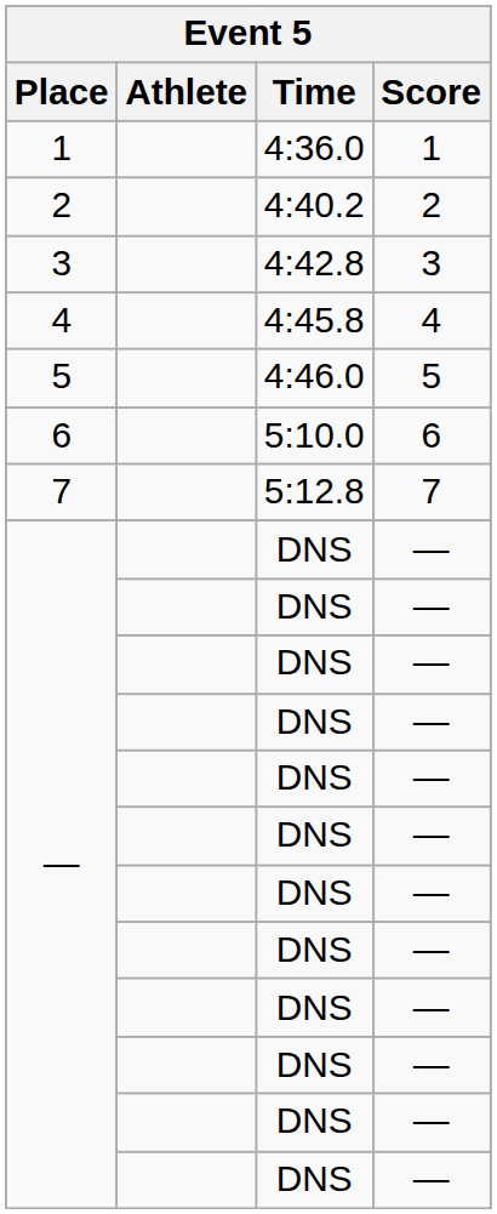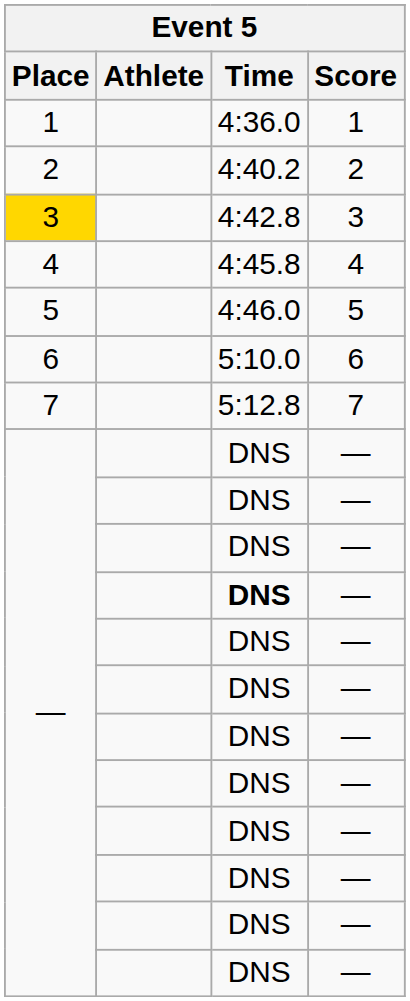row 5 | Place: no background -> gold background
row 13 | Time: normal -> bold
